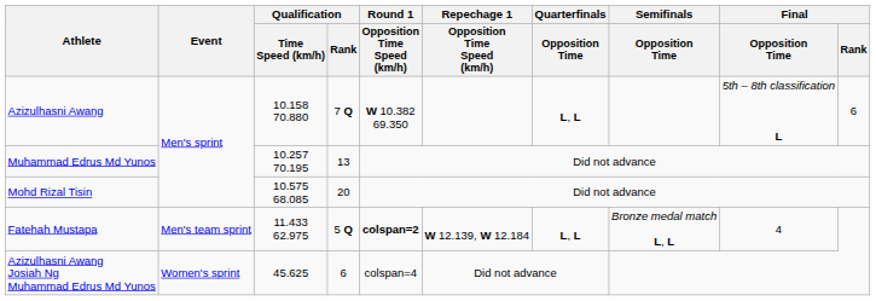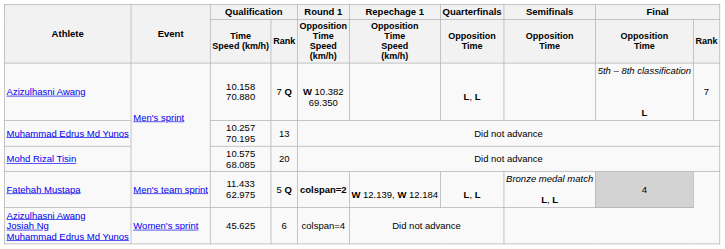Azizulhasni Awang | Final / Rank: 6 -> 7
Fatehah Mustapa | Final / Opposition Time: no background -> lightgrey background
